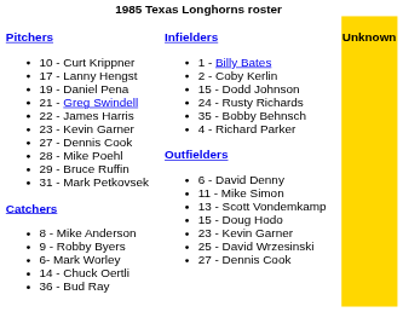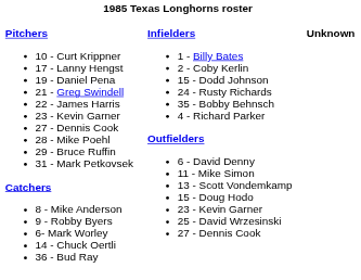row 2 | column 3: gold background -> no background
